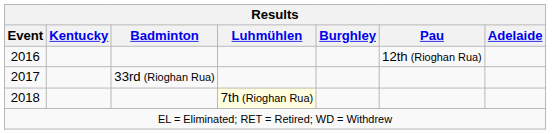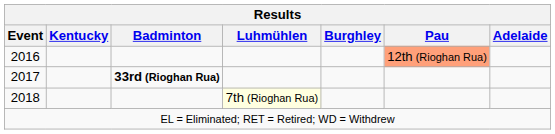2016 | Pau: no background -> lightsalmon background
2017 | Badminton: normal -> bold
